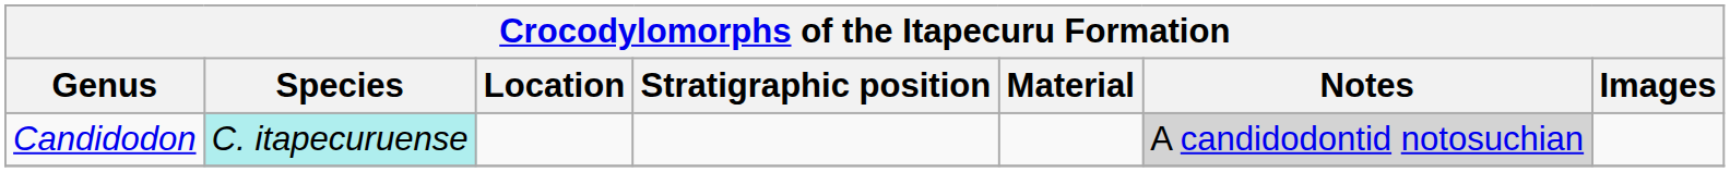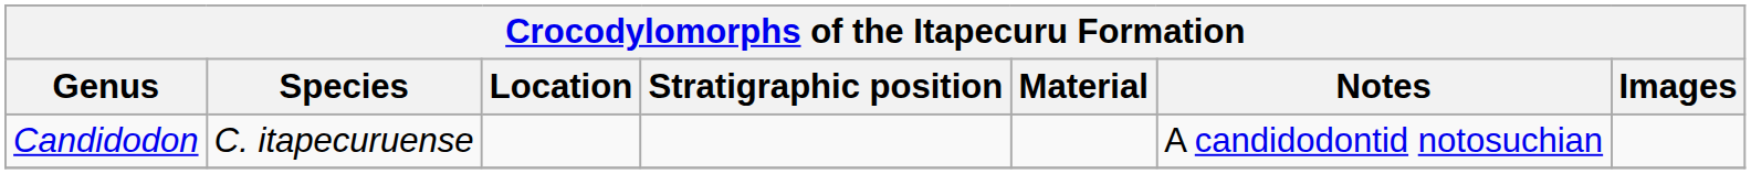Candidodon | Species: paleturquoise background -> no background
Candidodon | Notes: lightgrey background -> no background
